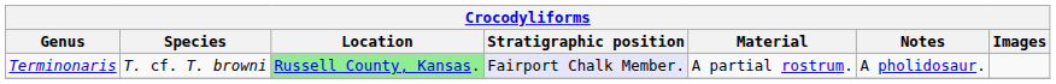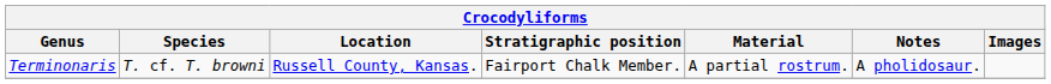Terminonaris | Location: lightgreen background -> no background
Terminonaris | Stratigraphic position: lavender background -> no background
